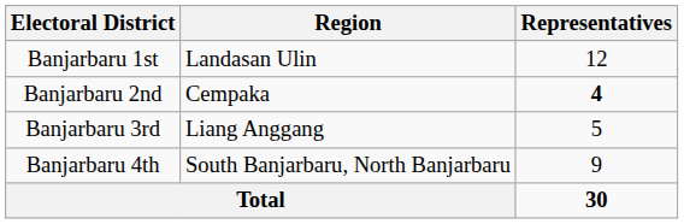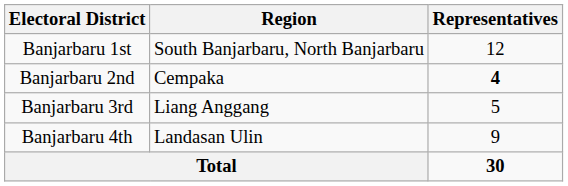Banjarbaru 1st | Region: Landasan Ulin -> South Banjarbaru, North Banjarbaru
Banjarbaru 4th | Region: South Banjarbaru, North Banjarbaru -> Landasan Ulin
